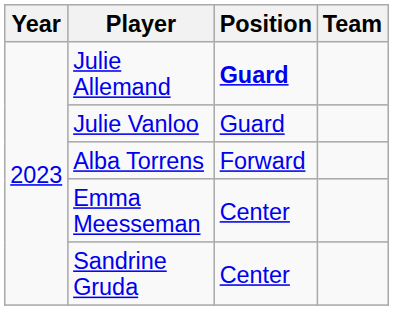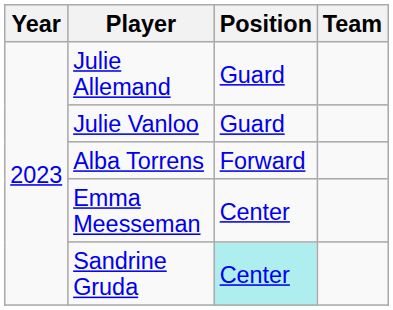Julie Allemand | Position: bold -> normal
Sandrine Gruda | Position: no background -> paleturquoise background
